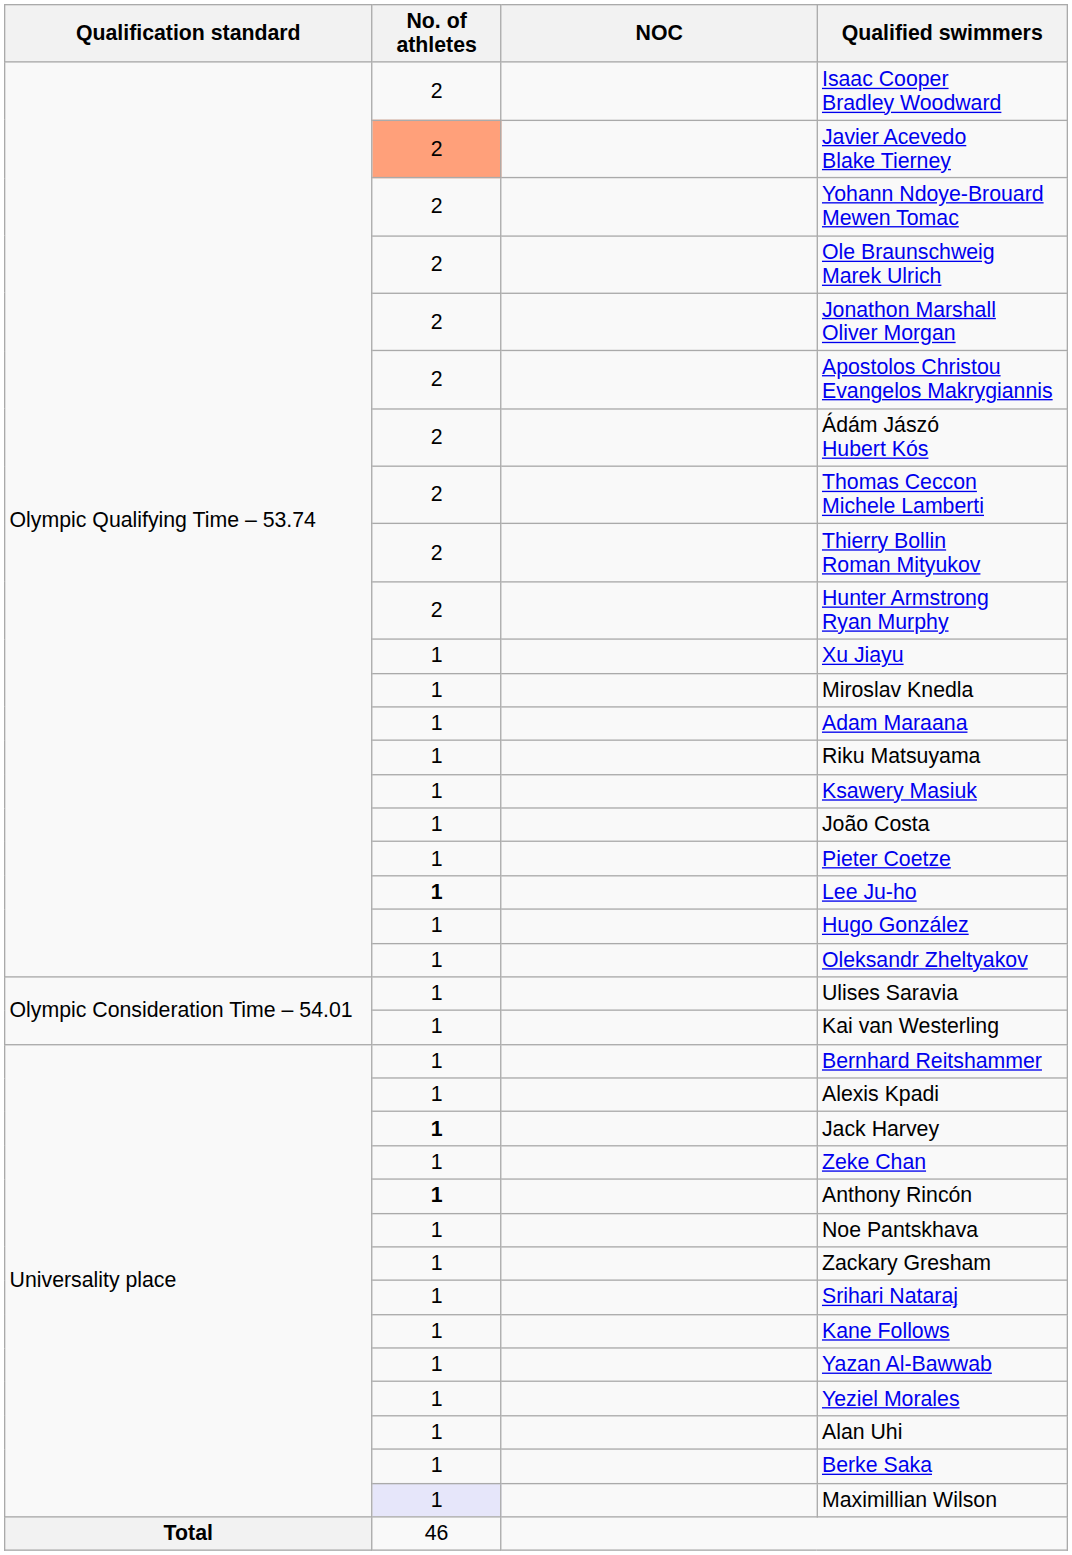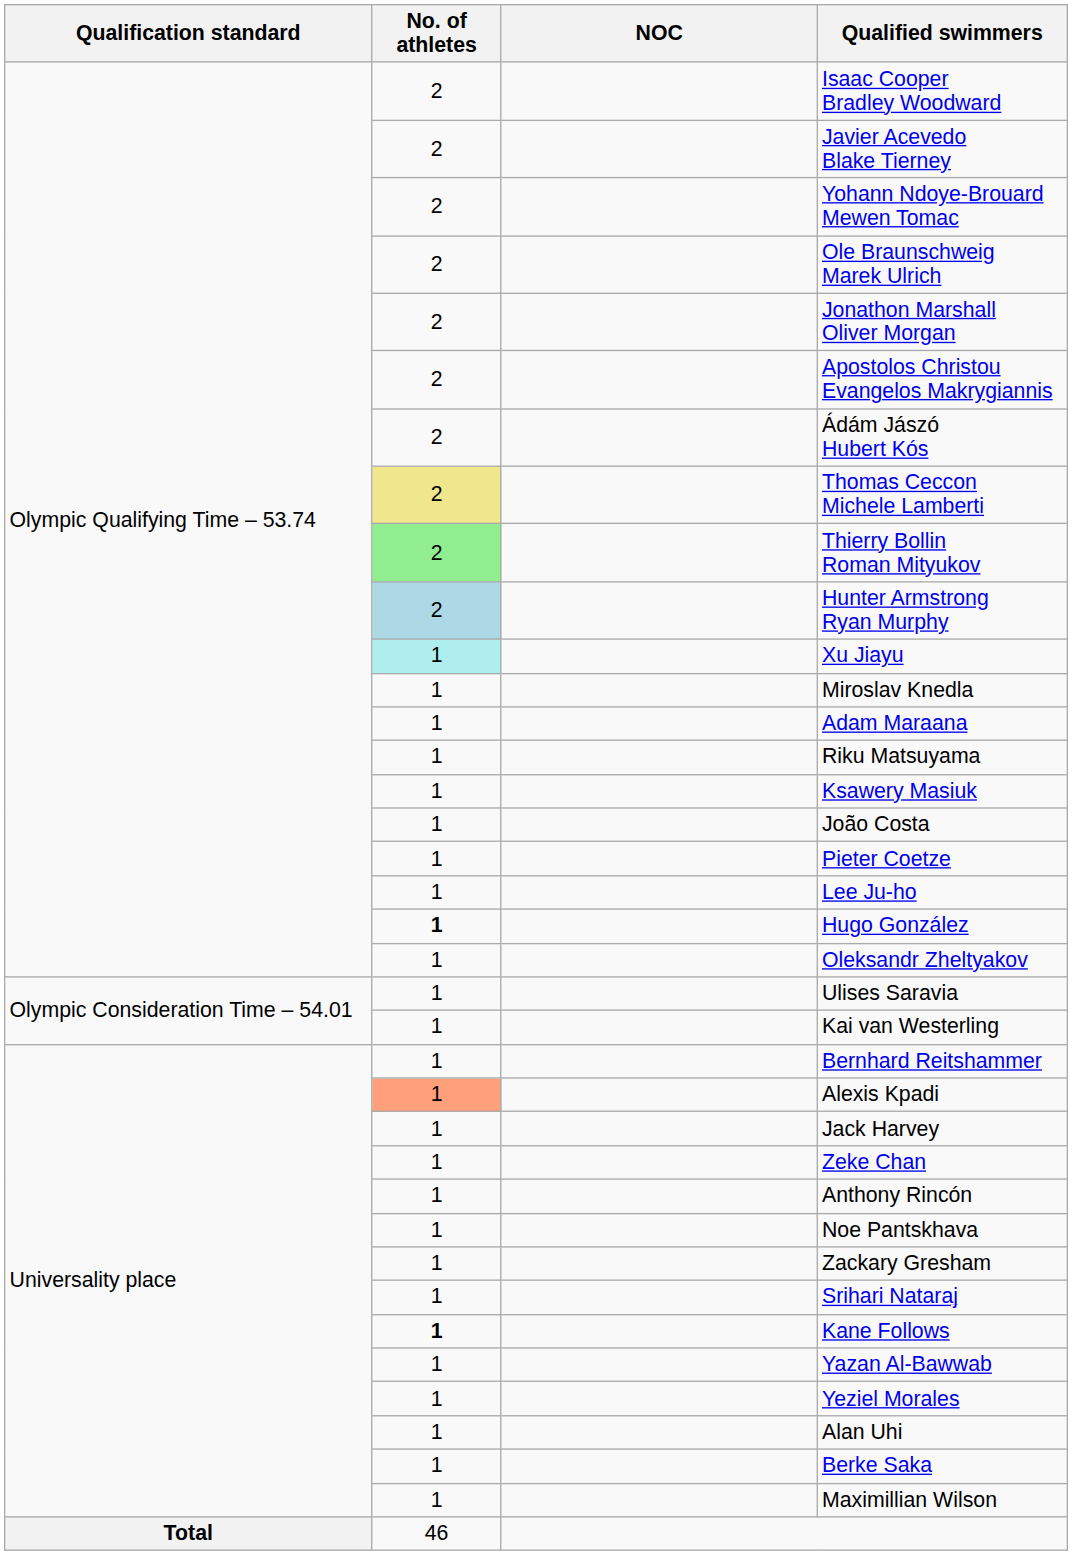Javier Acevedo Blake Tierney | No. of athletes: lightsalmon background -> no background
Thomas Ceccon Michele Lamberti | No. of athletes: no background -> khaki background
Thierry Bollin Roman Mityukov | No. of athletes: no background -> lightgreen background
Hunter Armstrong Ryan Murphy | No. of athletes: no background -> lightblue background
Xu Jiayu | No. of athletes: no background -> paleturquoise background
Lee Ju-ho | No. of athletes: bold -> normal
Hugo González | No. of athletes: normal -> bold
Alexis Kpadi | No. of athletes: no background -> lightsalmon background
Jack Harvey | No. of athletes: bold -> normal
Anthony Rincón | No. of athletes: bold -> normal
Kane Follows | No. of athletes: normal -> bold
Maximillian Wilson | No. of athletes: lavender background -> no background
